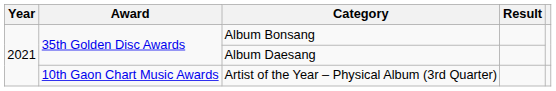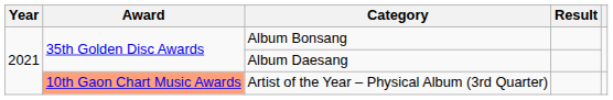Artist of the Year – Physical Album (3rd Quarter) | Award: no background -> lightsalmon background
